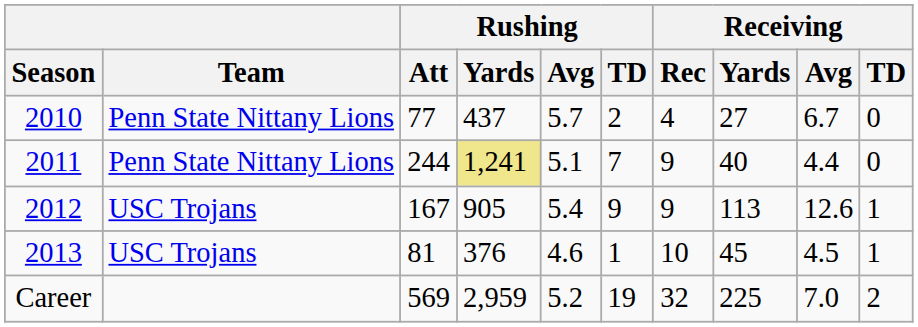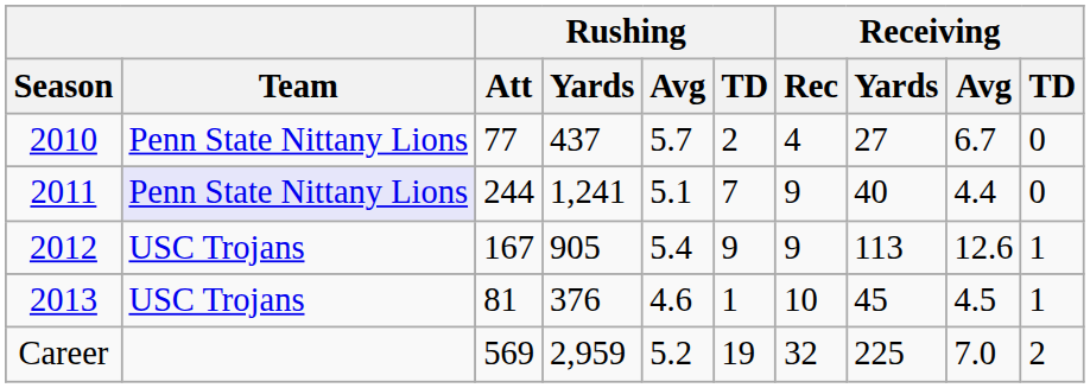2011 | Team: no background -> lavender background
2011 | Rushing / Yards: khaki background -> no background
